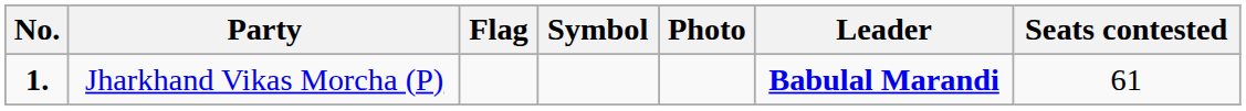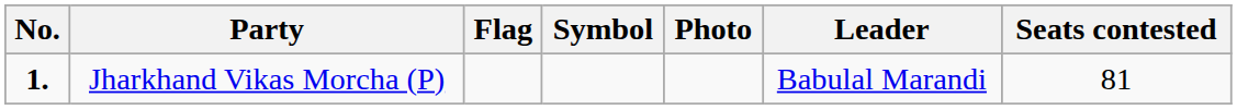Jharkhand Vikas Morcha (P) | Leader: bold -> normal
Jharkhand Vikas Morcha (P) | Seats contested: 61 -> 81
